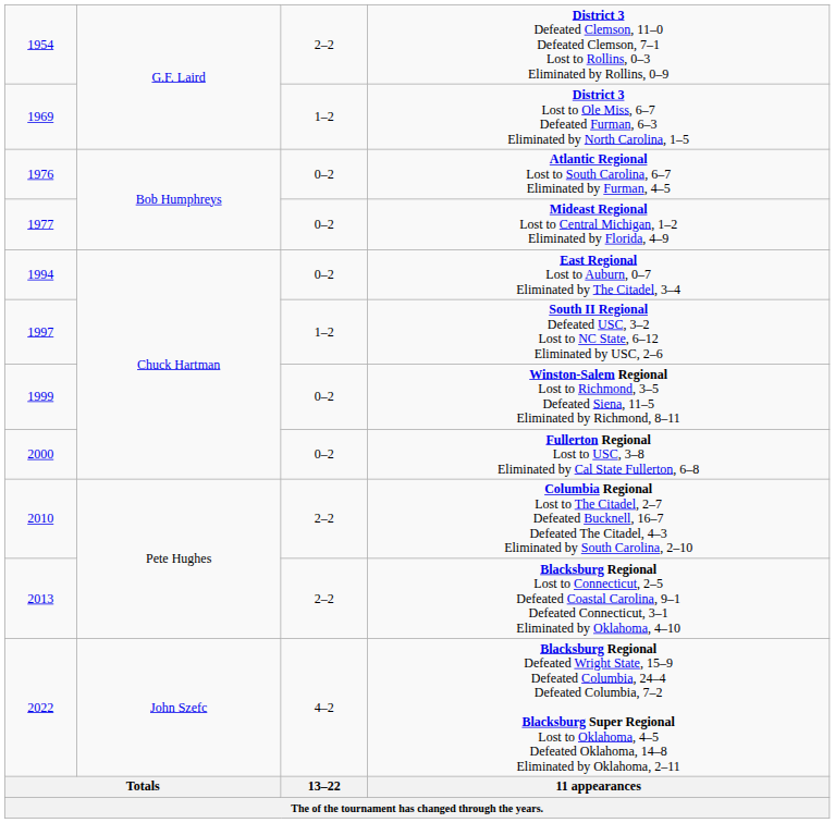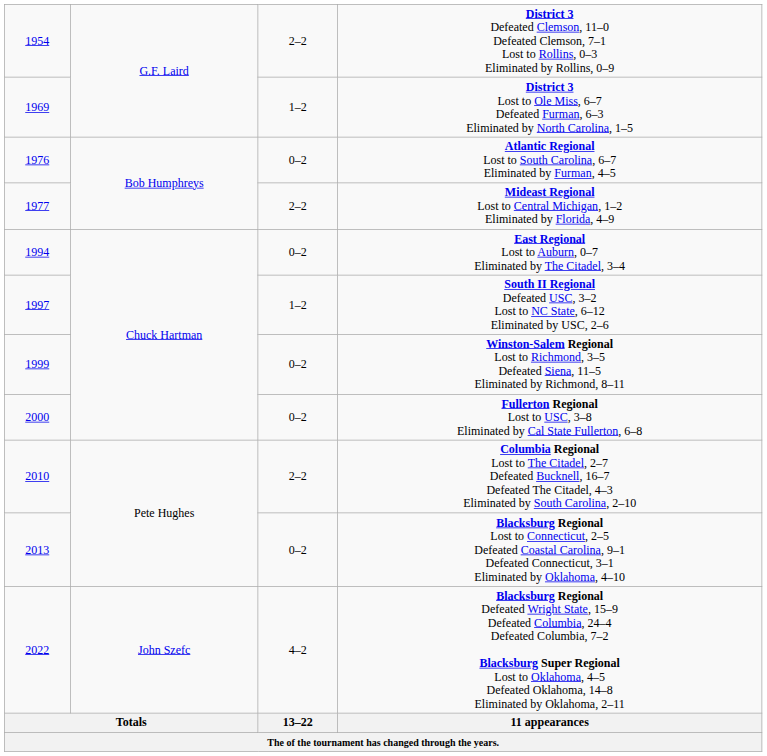row 4 | column 3: 0–2 -> 2–2
row 10 | column 3: 2–2 -> 0–2
